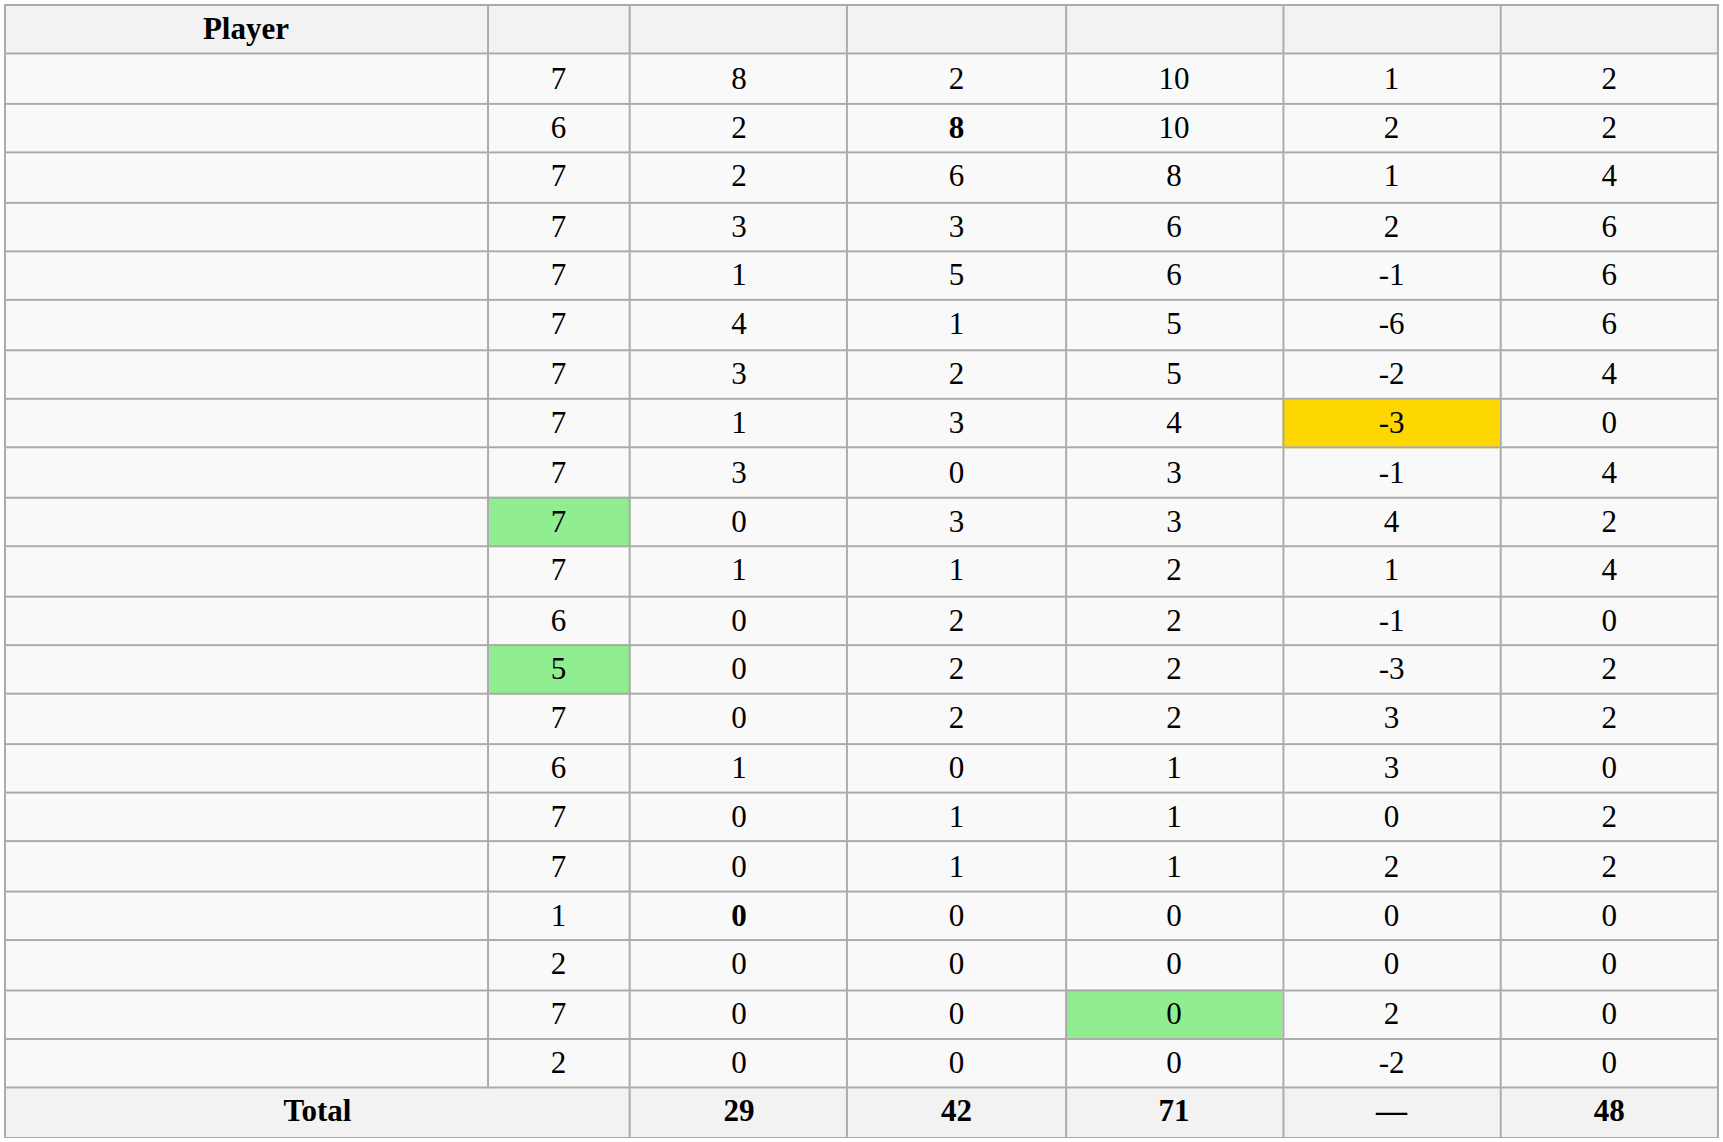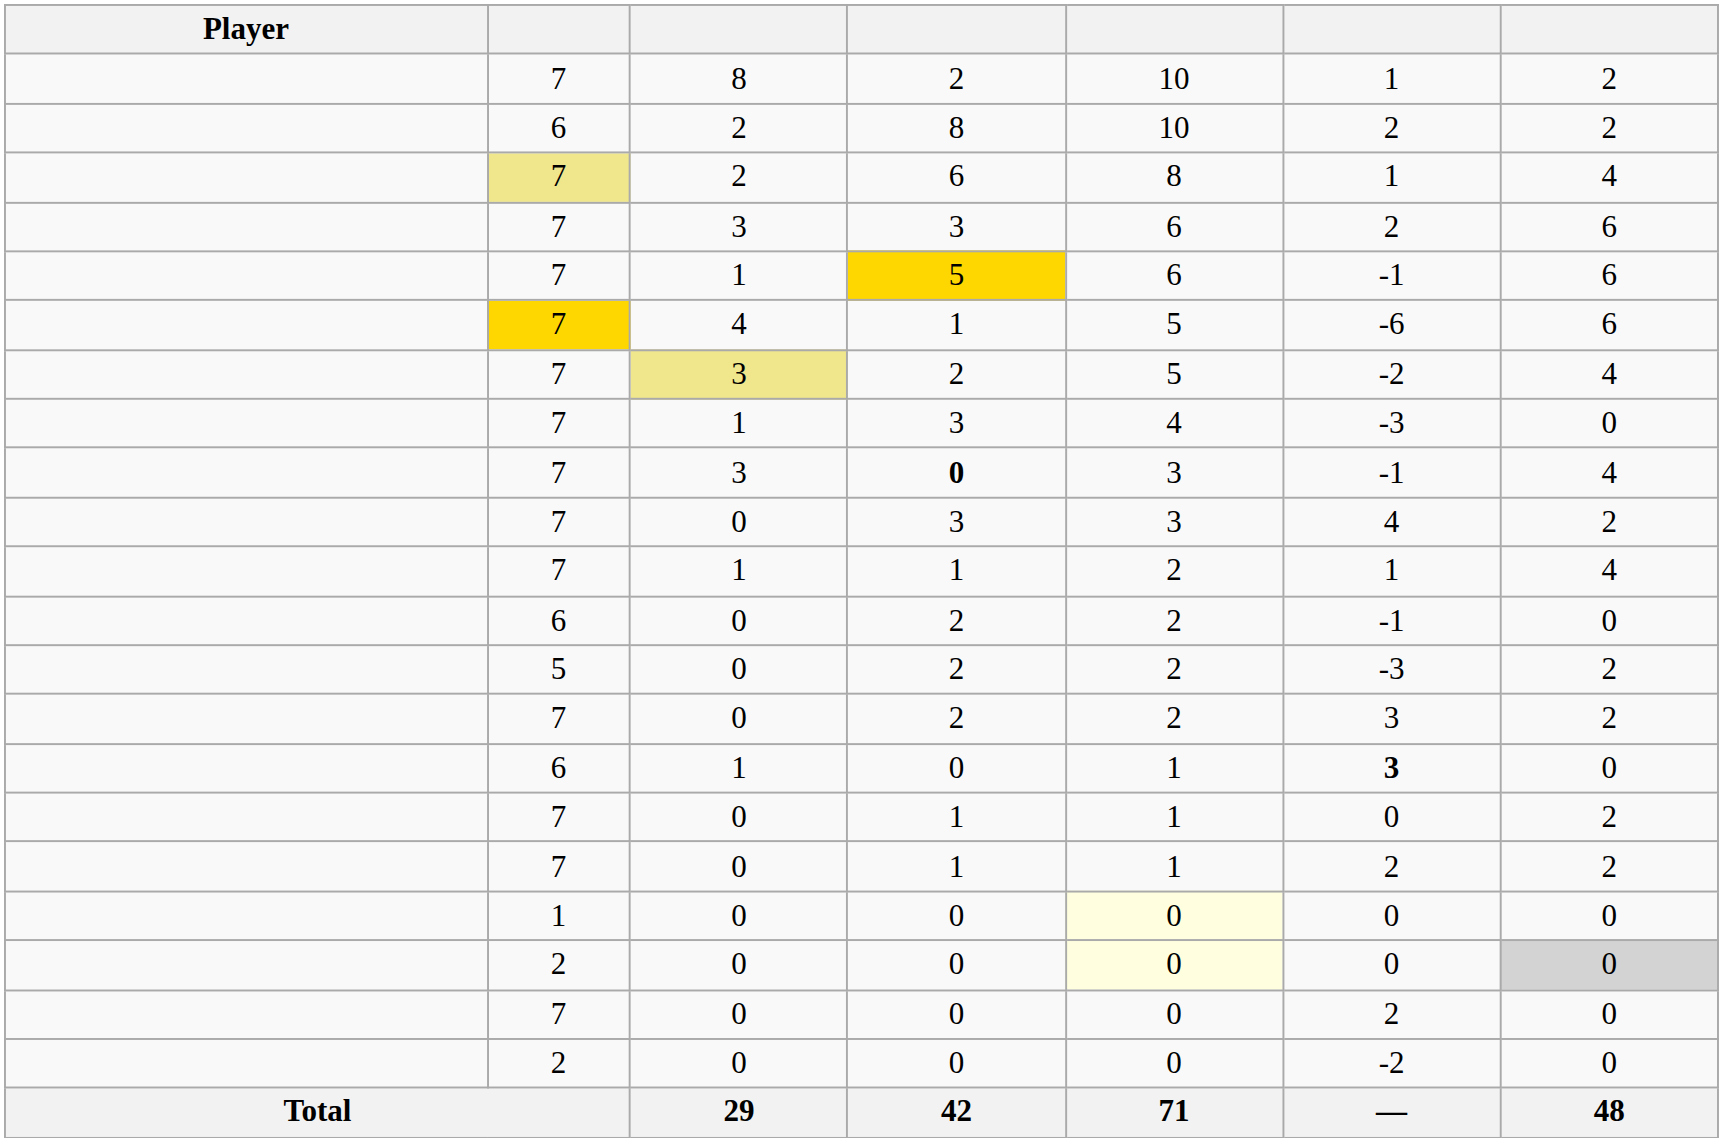row 3 | column 4: bold -> normal
row 4 | column 2: no background -> khaki background
row 6 | column 4: no background -> gold background
row 7 | column 2: no background -> gold background
row 8 | column 3: no background -> khaki background
row 9 | column 6: gold background -> no background
row 10 | column 4: normal -> bold
row 11 | column 2: lightgreen background -> no background
row 14 | column 2: lightgreen background -> no background
row 16 | column 6: normal -> bold
row 19 | column 3: bold -> normal
row 19 | column 5: no background -> lightyellow background
row 20 | column 5: no background -> lightyellow background
row 20 | column 7: no background -> lightgrey background
row 21 | column 5: lightgreen background -> no background
